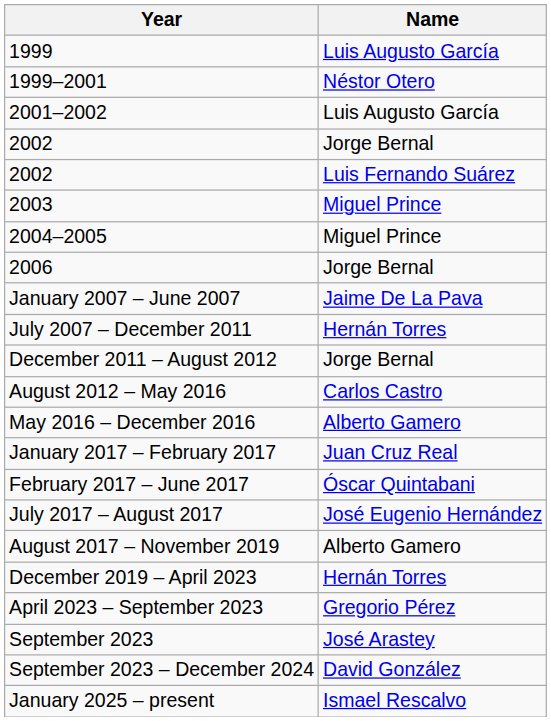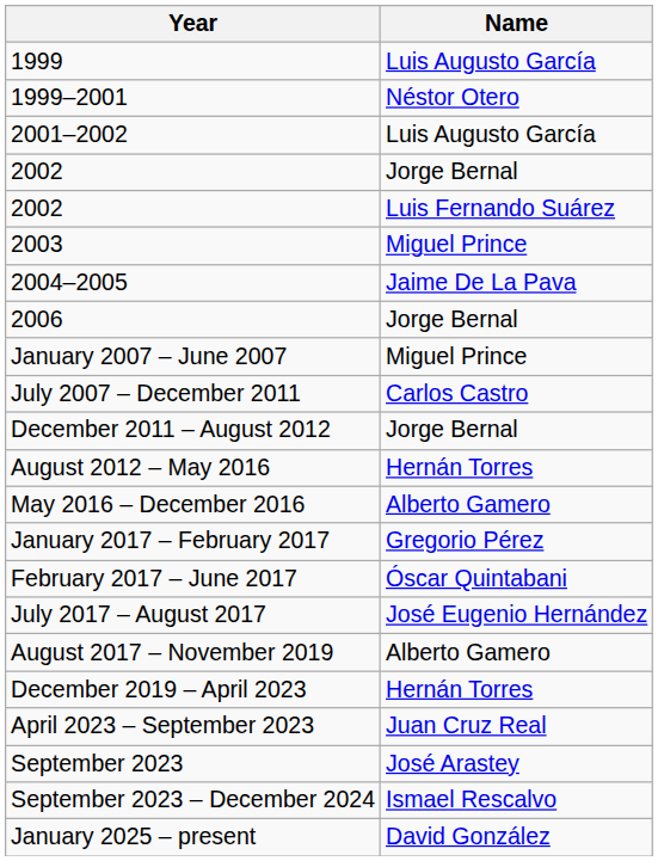row 8 | Name: Miguel Prince -> Jaime De La Pava
row 10 | Name: Jaime De La Pava -> Miguel Prince
row 11 | Name: Hernán Torres -> Carlos Castro
row 13 | Name: Carlos Castro -> Hernán Torres
row 15 | Name: Juan Cruz Real -> Gregorio Pérez
row 20 | Name: Gregorio Pérez -> Juan Cruz Real
row 22 | Name: David González -> Ismael Rescalvo
row 23 | Name: Ismael Rescalvo -> David González
